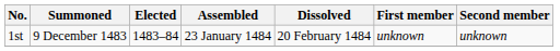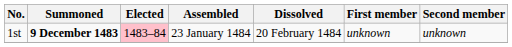1st | Summoned: normal -> bold
1st | Elected: no background -> pink background
